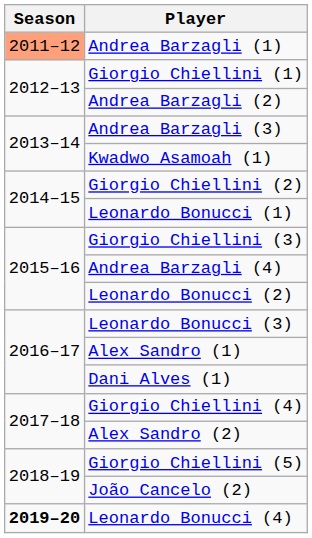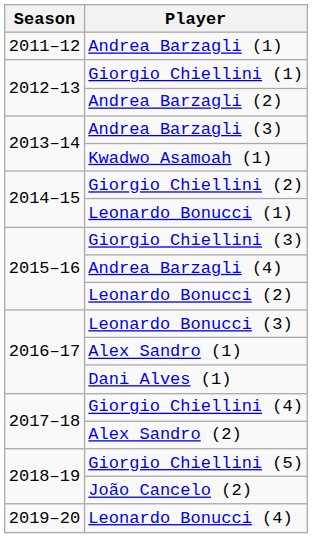Andrea Barzagli (1) | Season: lightsalmon background -> no background
Leonardo Bonucci (4) | Season: bold -> normal
